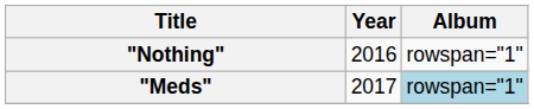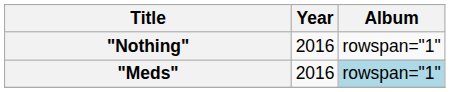"Meds" | Year: 2017 -> 2016
